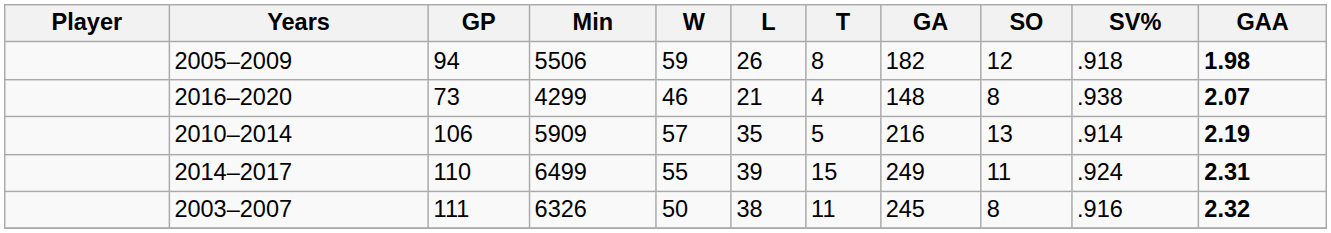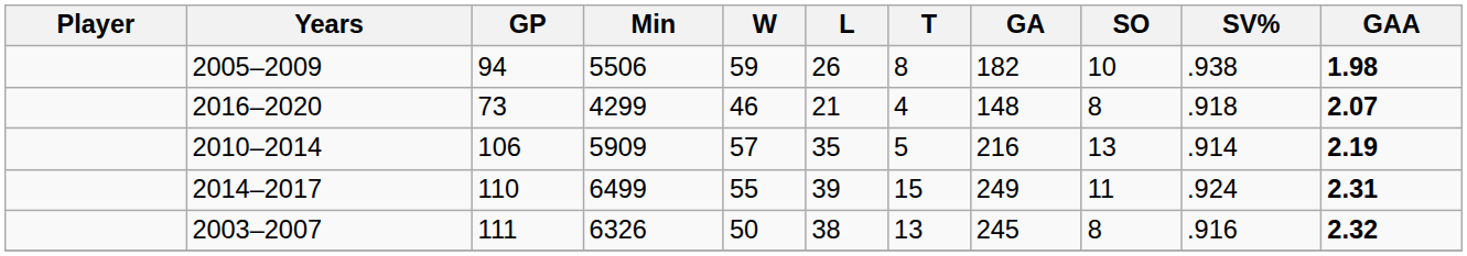2005–2009 | SO: 12 -> 10
2005–2009 | SV%: .918 -> .938
2016–2020 | SV%: .938 -> .918
2003–2007 | T: 11 -> 13
